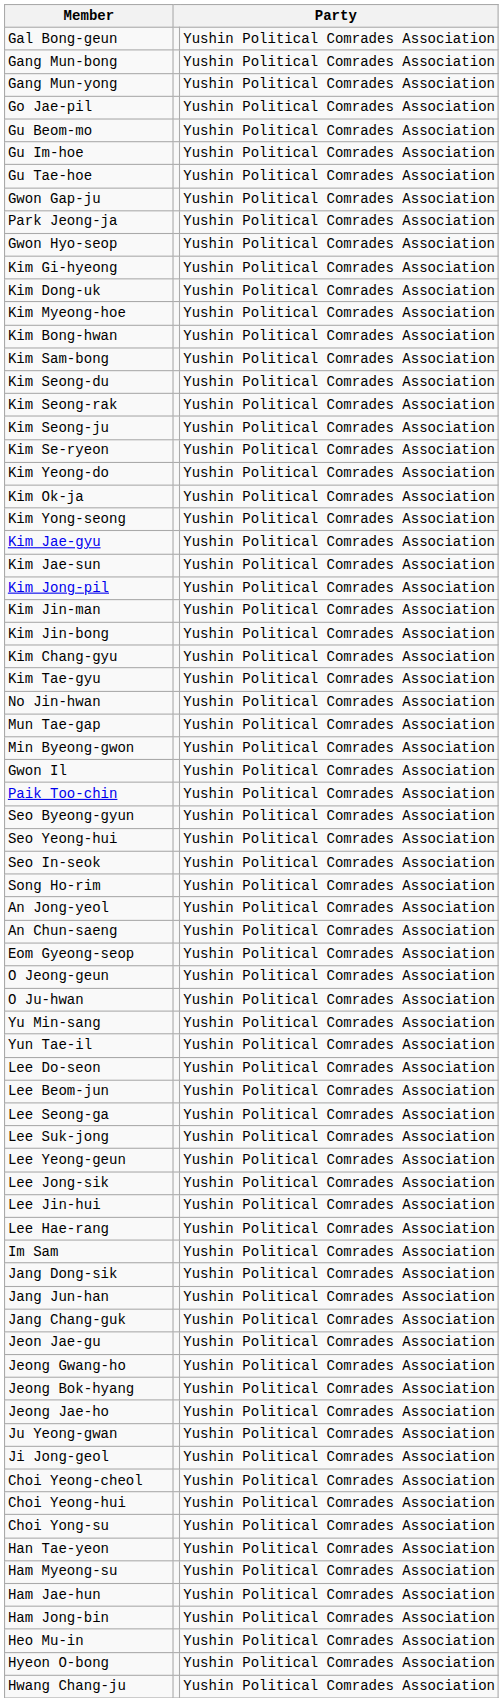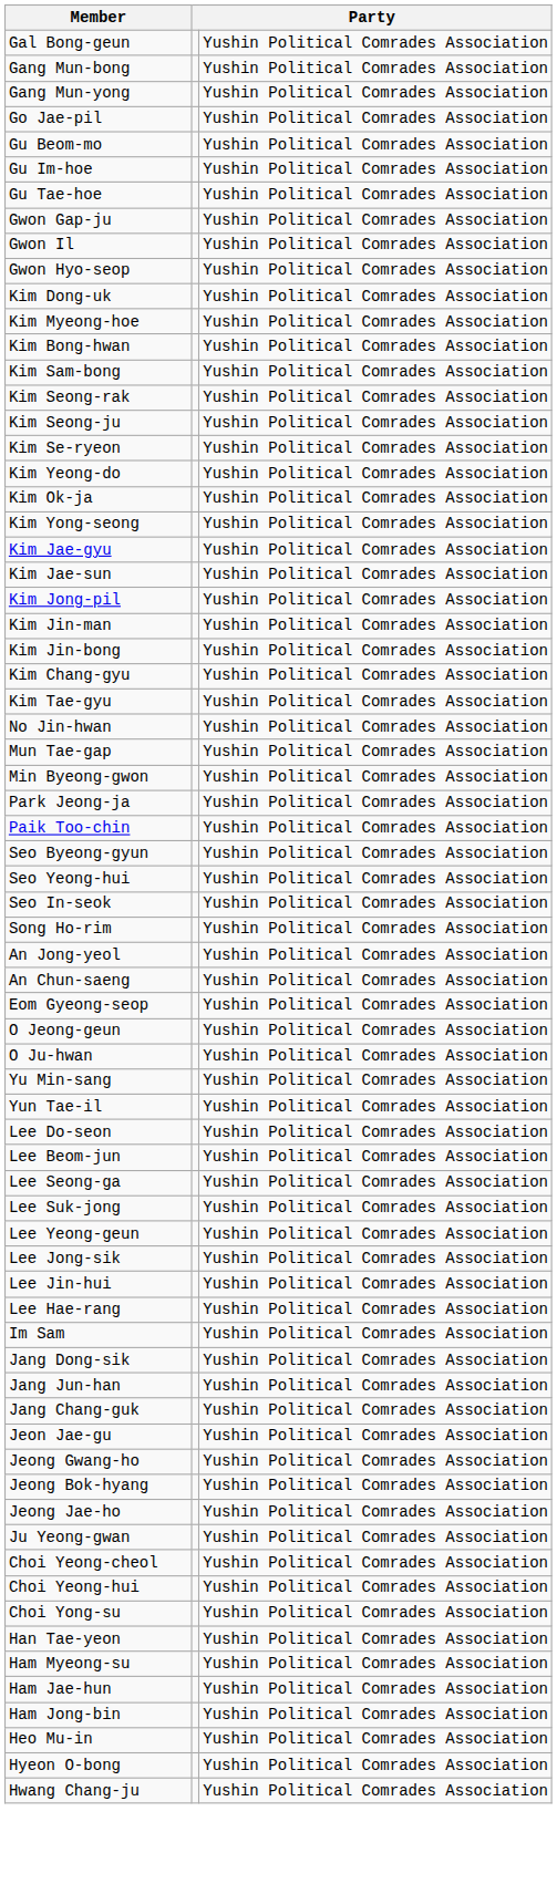rows swapped: Gwon Il <-> Park Jeong-ja
- row: Kim Gi-hyeong | Yushin Political Comrades Association
- row: Kim Seong-du | Yushin Political Comrades Association
- row: Ji Jong-geol | Yushin Political Comrades Association
